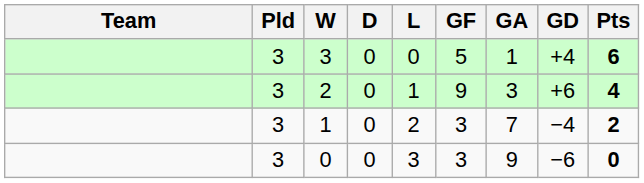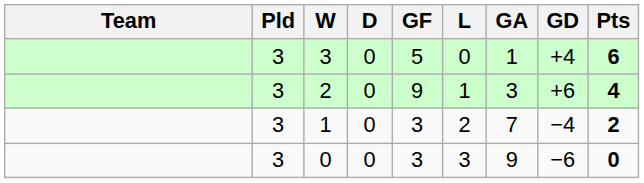columns swapped: L <-> GF
